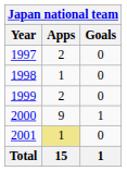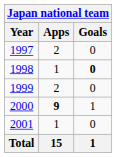1998 | Goals: normal -> bold
2000 | Apps: normal -> bold
2001 | Apps: khaki background -> no background
